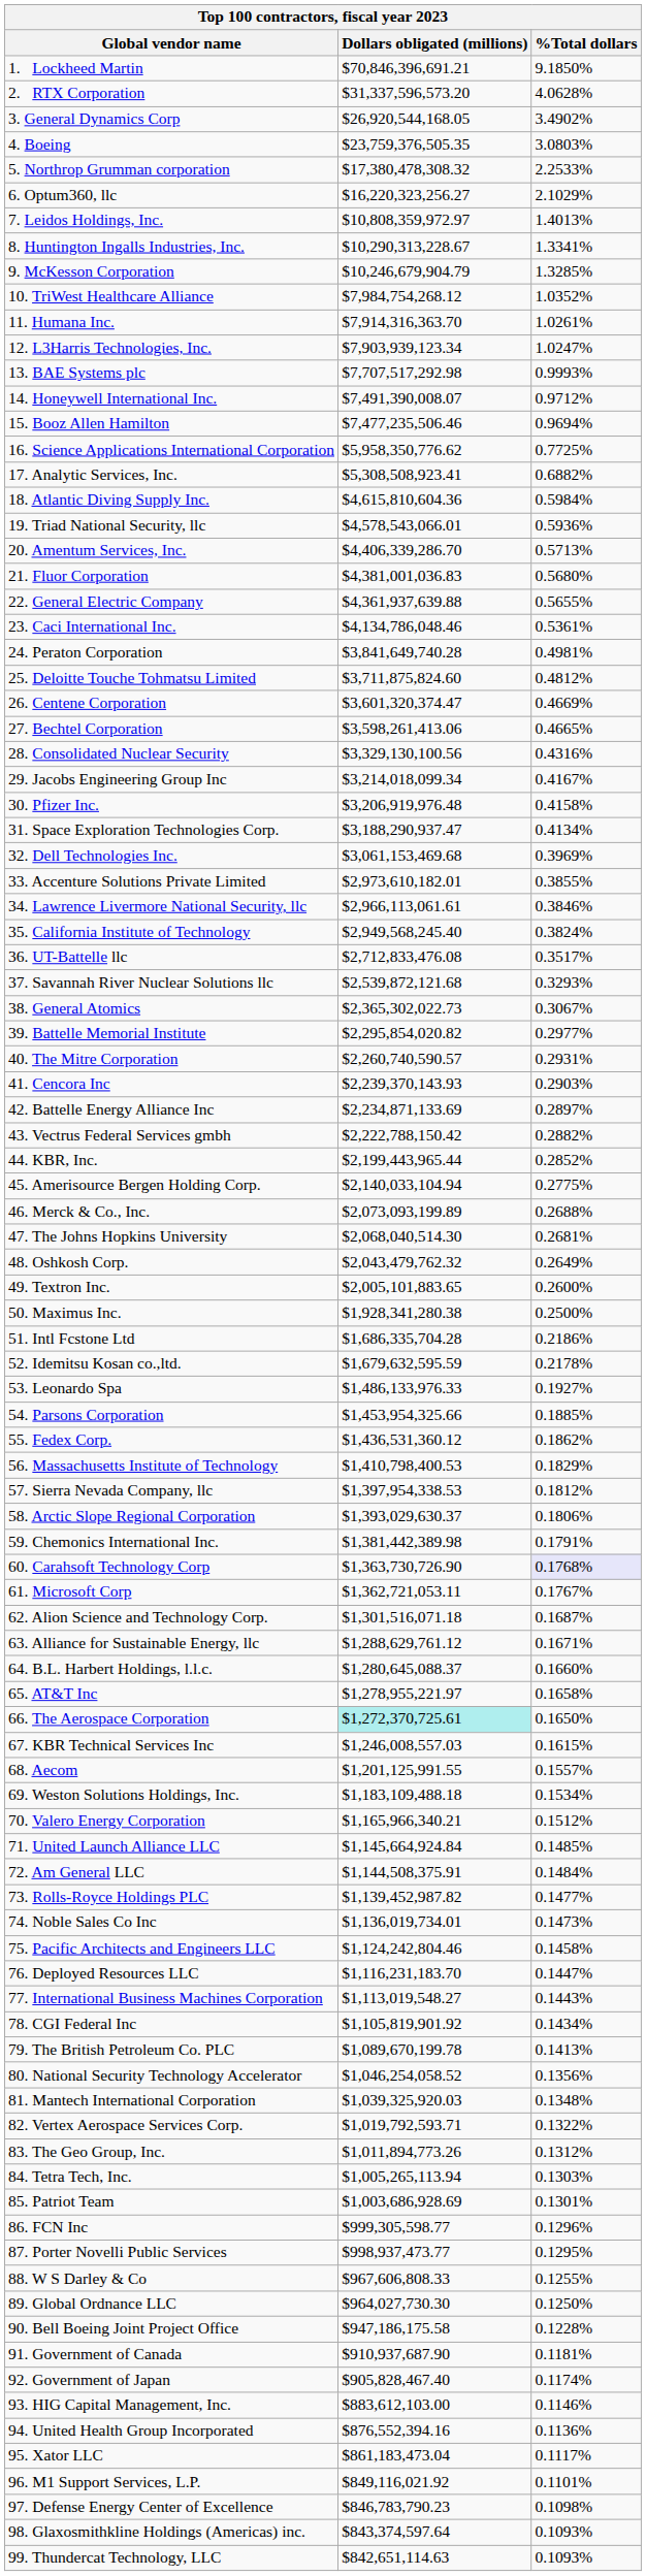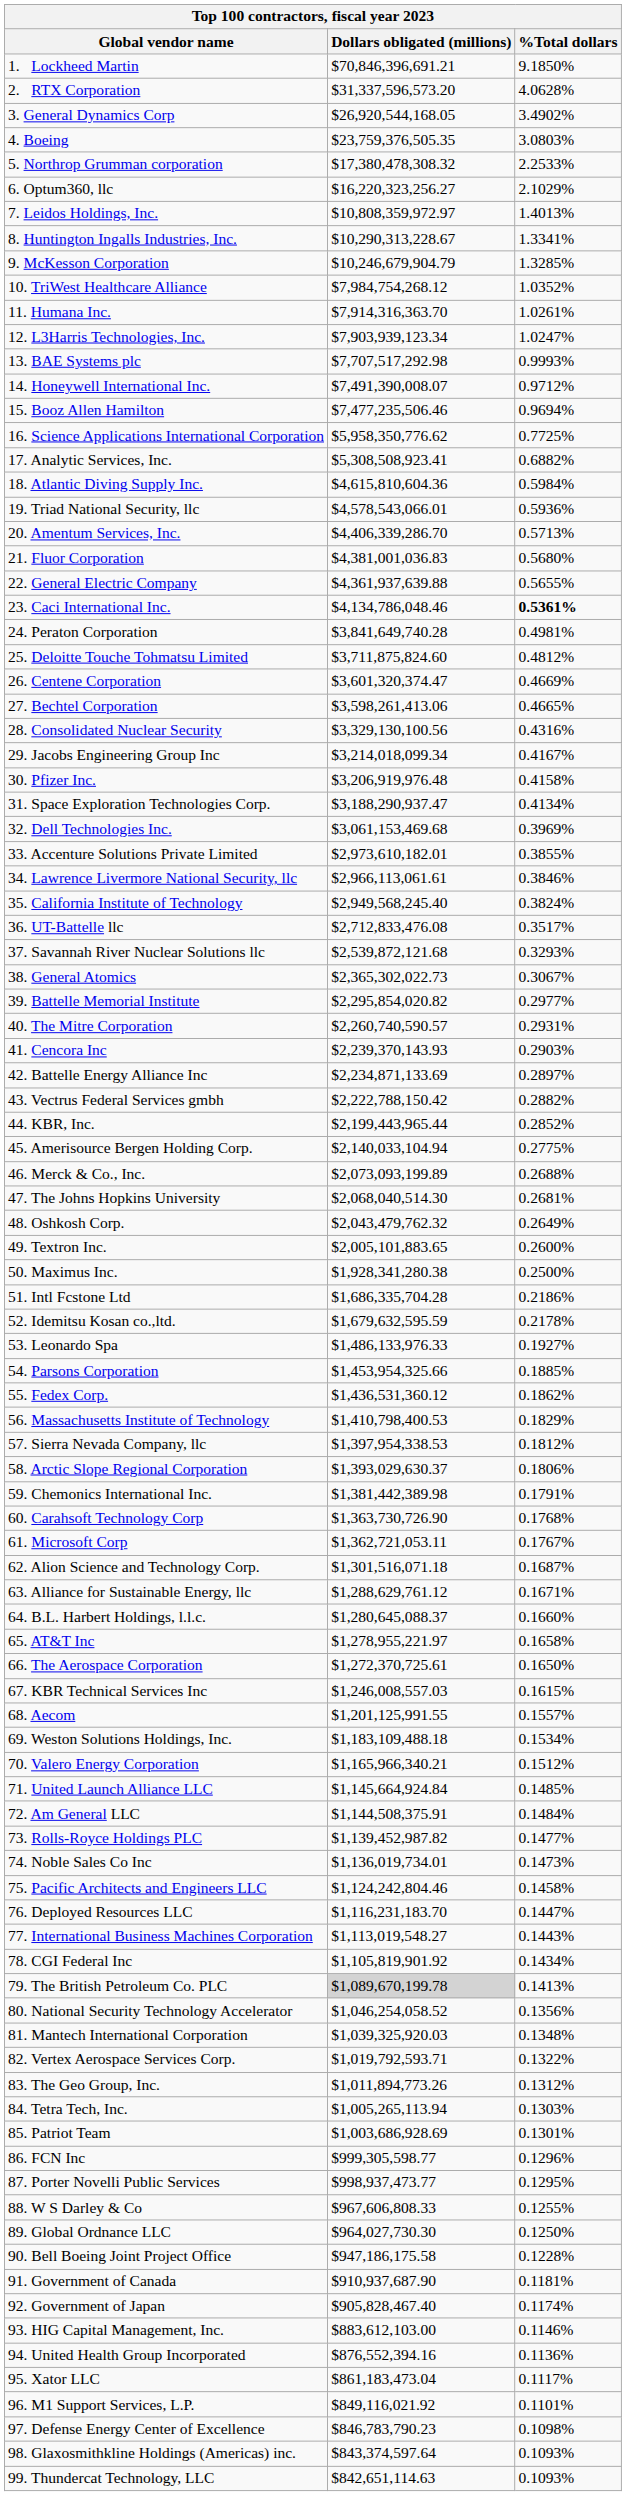23. Caci International Inc. | %Total dollars: normal -> bold
60. Carahsoft Technology Corp | %Total dollars: lavender background -> no background
66. The Aerospace Corporation | Dollars obligated (millions): paleturquoise background -> no background
79. The British Petroleum Co. PLC | Dollars obligated (millions): no background -> lightgrey background
